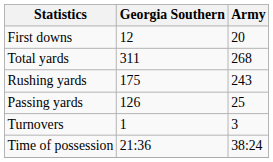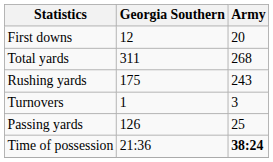rows swapped: Passing yards <-> Turnovers
Time of possession | Army: normal -> bold
